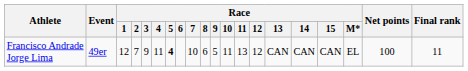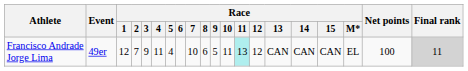Francisco Andrade Jorge Lima | Race / 5: bold -> normal
Francisco Andrade Jorge Lima | Race / 11: no background -> paleturquoise background
Francisco Andrade Jorge Lima | Final rank: no background -> lightgrey background
